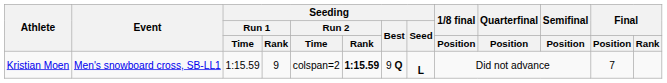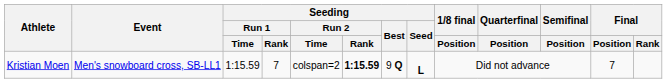Kristian Moen | Seeding / Run 1 / Rank: 9 -> 7
